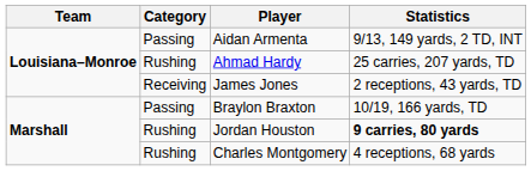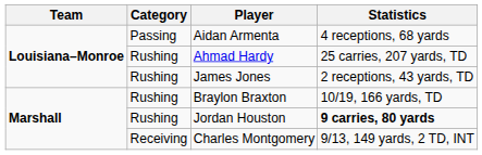Aidan Armenta | Statistics: 9/13, 149 yards, 2 TD, INT -> 4 receptions, 68 yards
James Jones | Category: Receiving -> Rushing
Braylon Braxton | Category: Passing -> Rushing
Charles Montgomery | Category: Rushing -> Receiving
Charles Montgomery | Statistics: 4 receptions, 68 yards -> 9/13, 149 yards, 2 TD, INT
